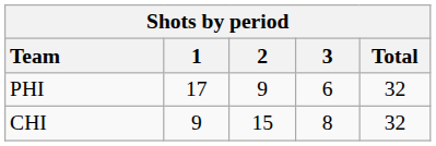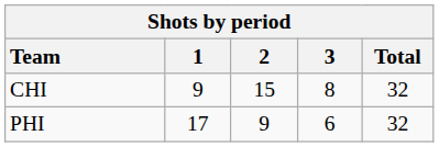rows swapped: PHI <-> CHI
